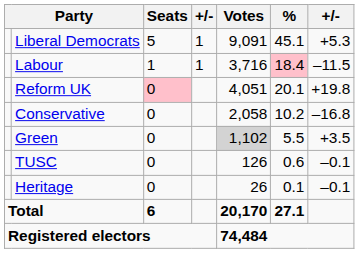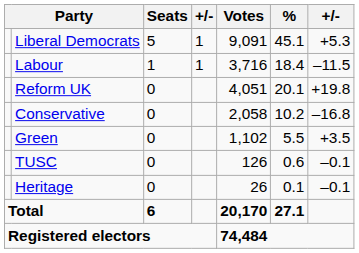Labour | %: pink background -> no background
Reform UK | Seats: pink background -> no background
Green | Votes: lightgrey background -> no background
